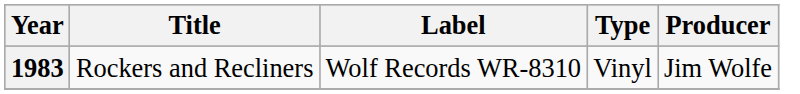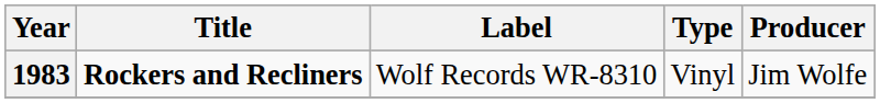1983 | Title: normal -> bold
